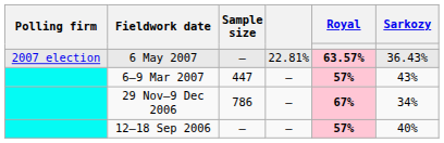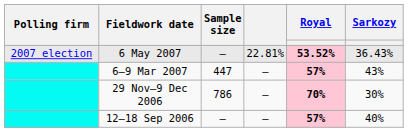6 May 2007 | Royal: 63.57% -> 53.52%
29 Nov–9 Dec 2006 | Royal: 67% -> 70%
29 Nov–9 Dec 2006 | Sarkozy: 34% -> 30%
